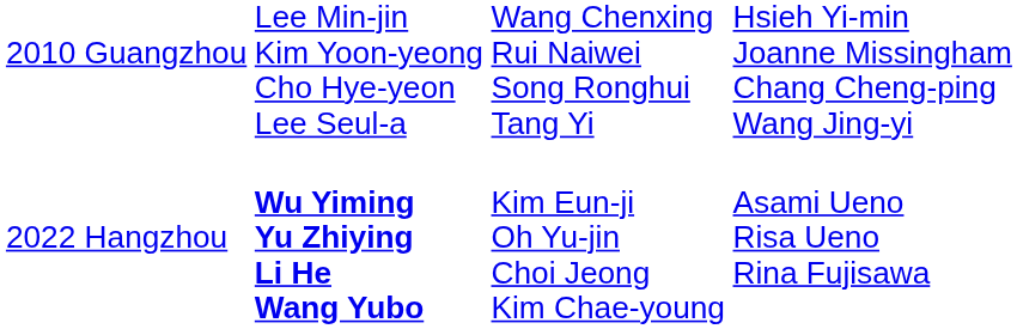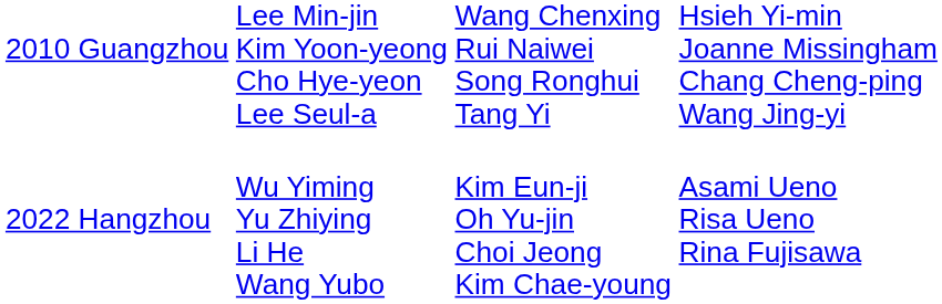2022 Hangzhou | column 2: bold -> normal
